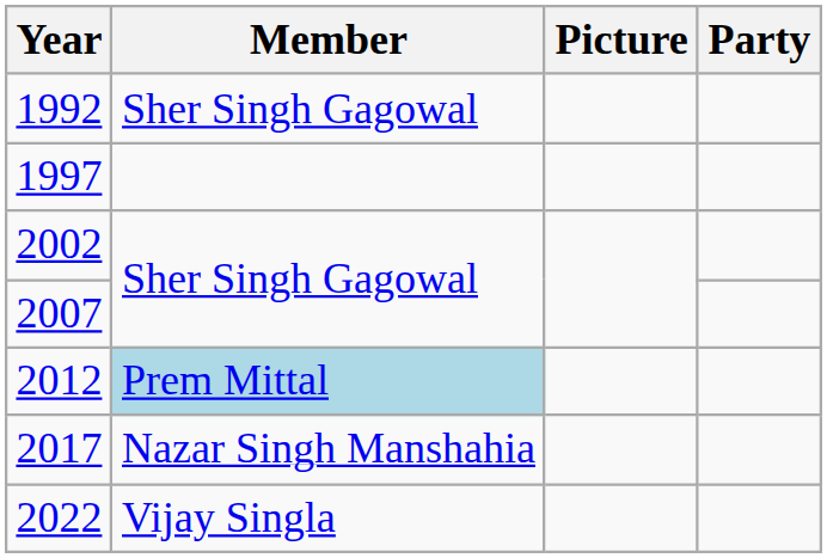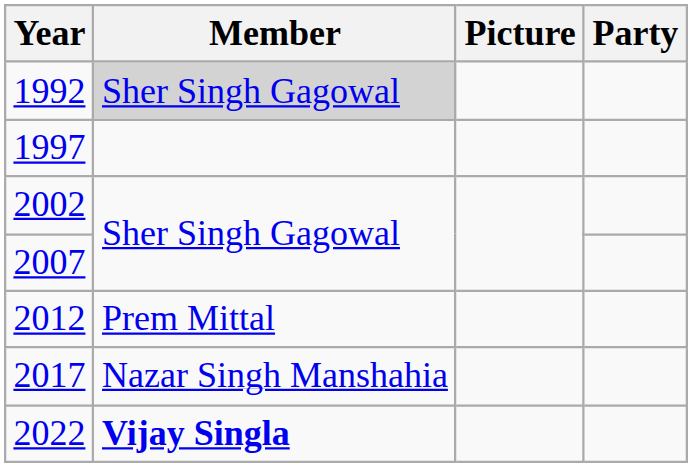1992 | Member: no background -> lightgrey background
2012 | Member: lightblue background -> no background
2022 | Member: normal -> bold
